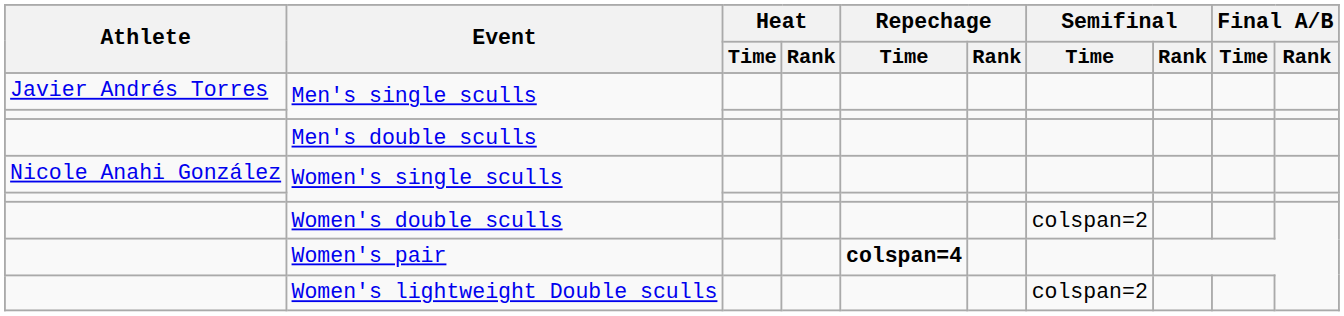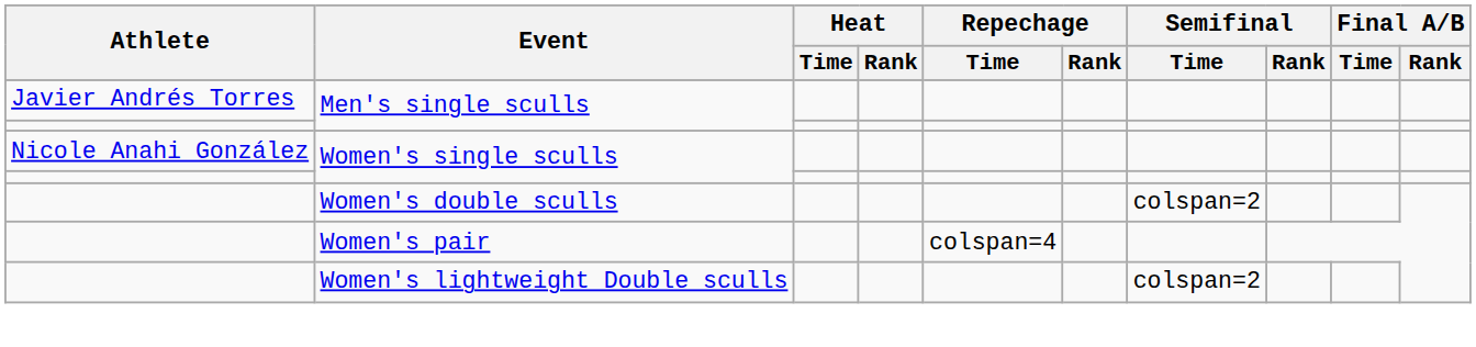- row: Men's double sculls
Women's pair | Repechage / Time: bold -> normal
